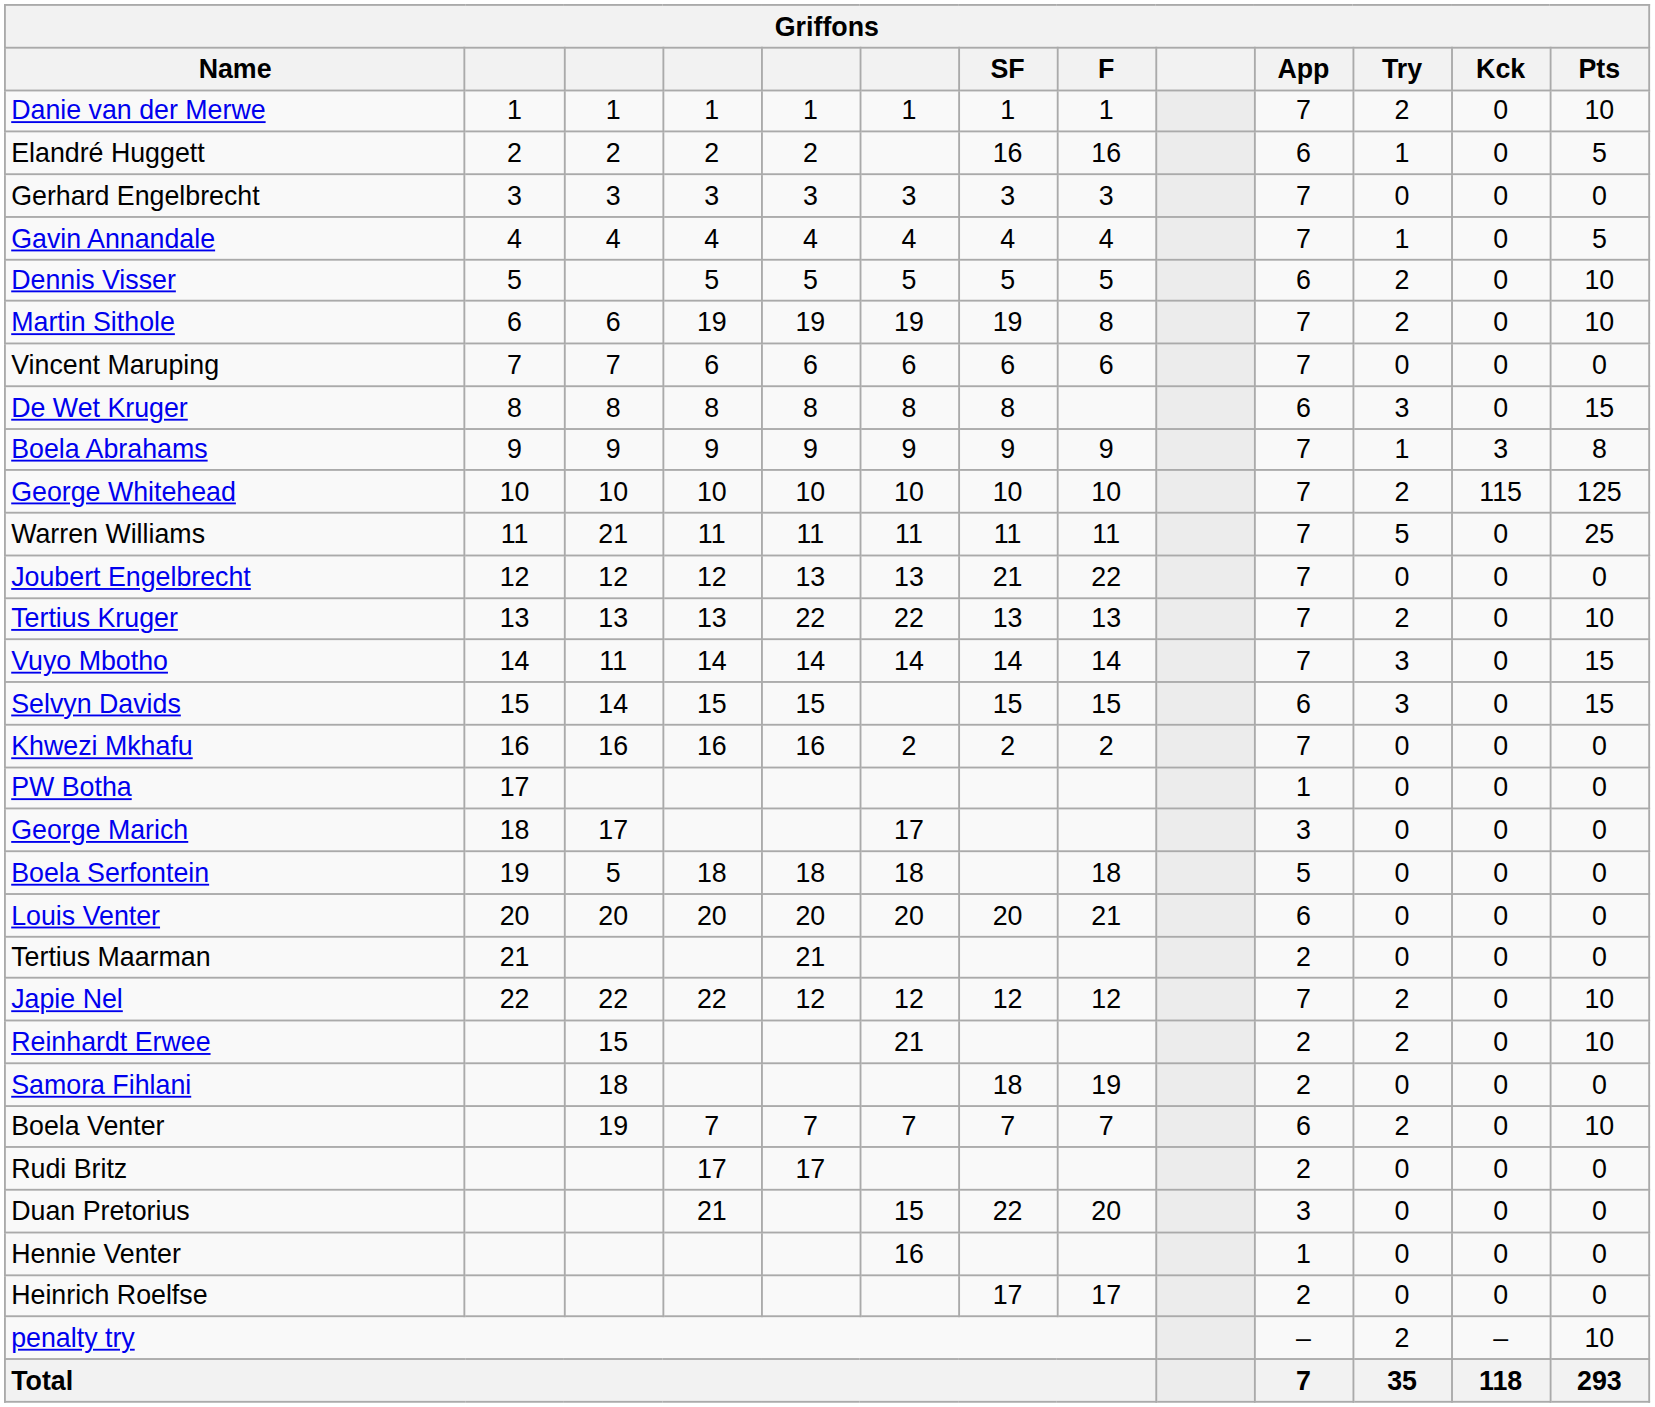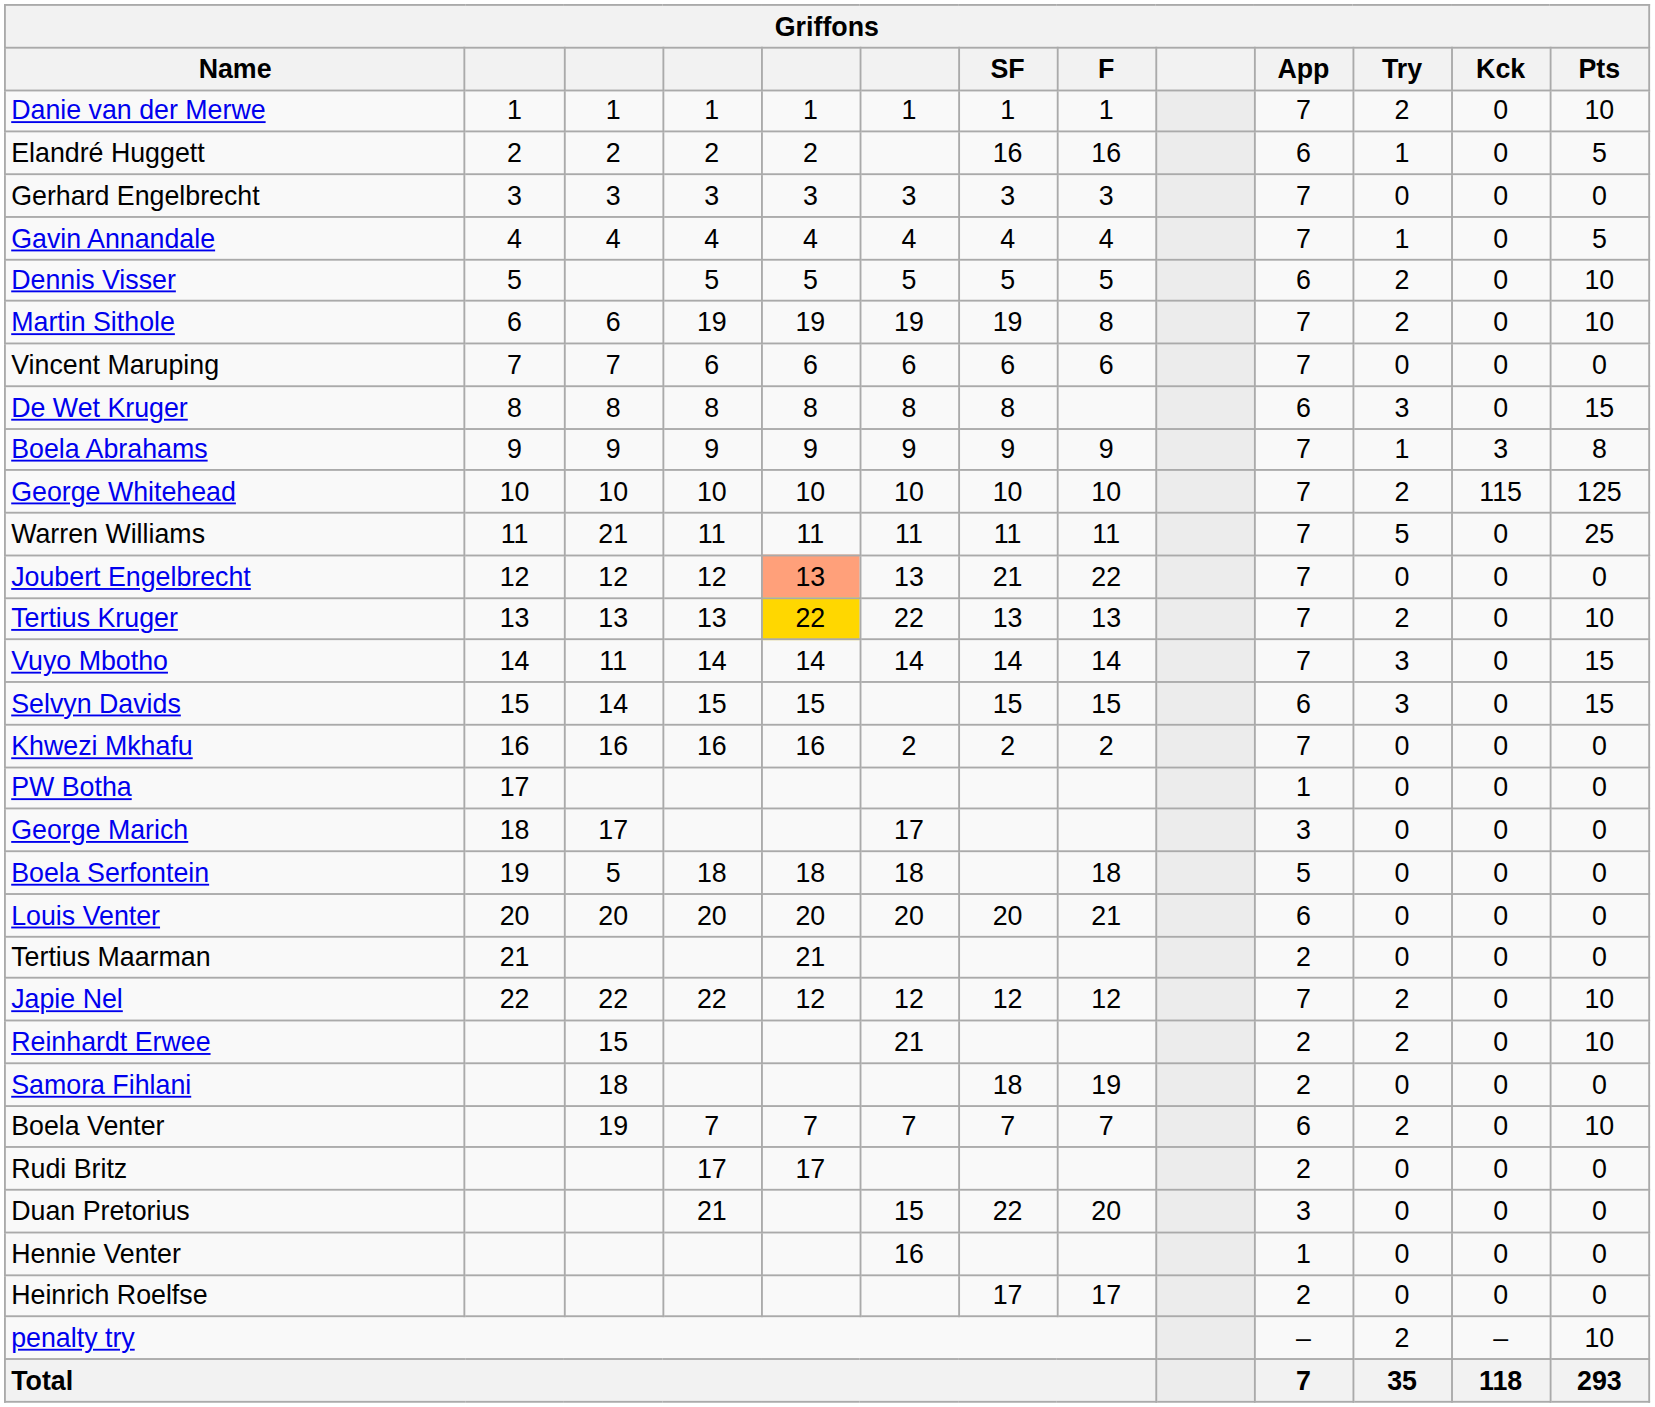Joubert Engelbrecht | column 5: no background -> lightsalmon background
Tertius Kruger | column 5: no background -> gold background
